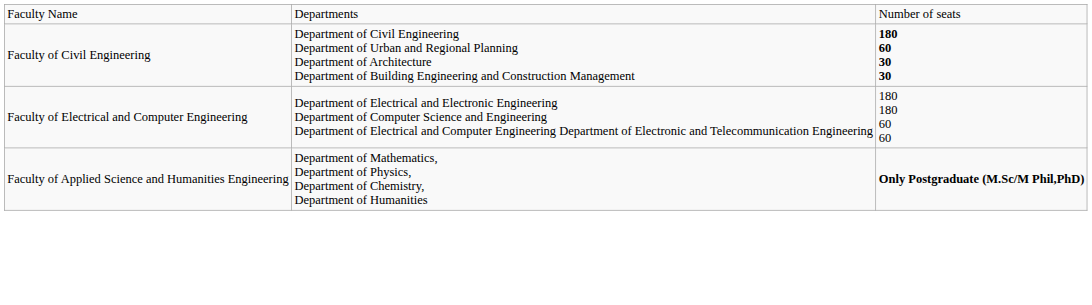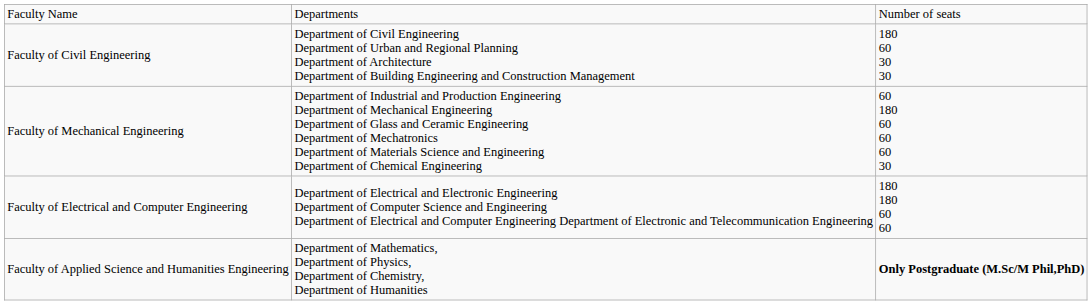Faculty of Civil Engineering | column 3: bold -> normal
+ row: Faculty of Mechanical Engineering | Department of Industrial and Production Engineering Department of Mechanical Engineering Department of Glass and Ceramic Engineering Department of Mechatronics Department of Materials Science and Engineering Department of Chemical Engineering | 60 180 60 60 60 30
